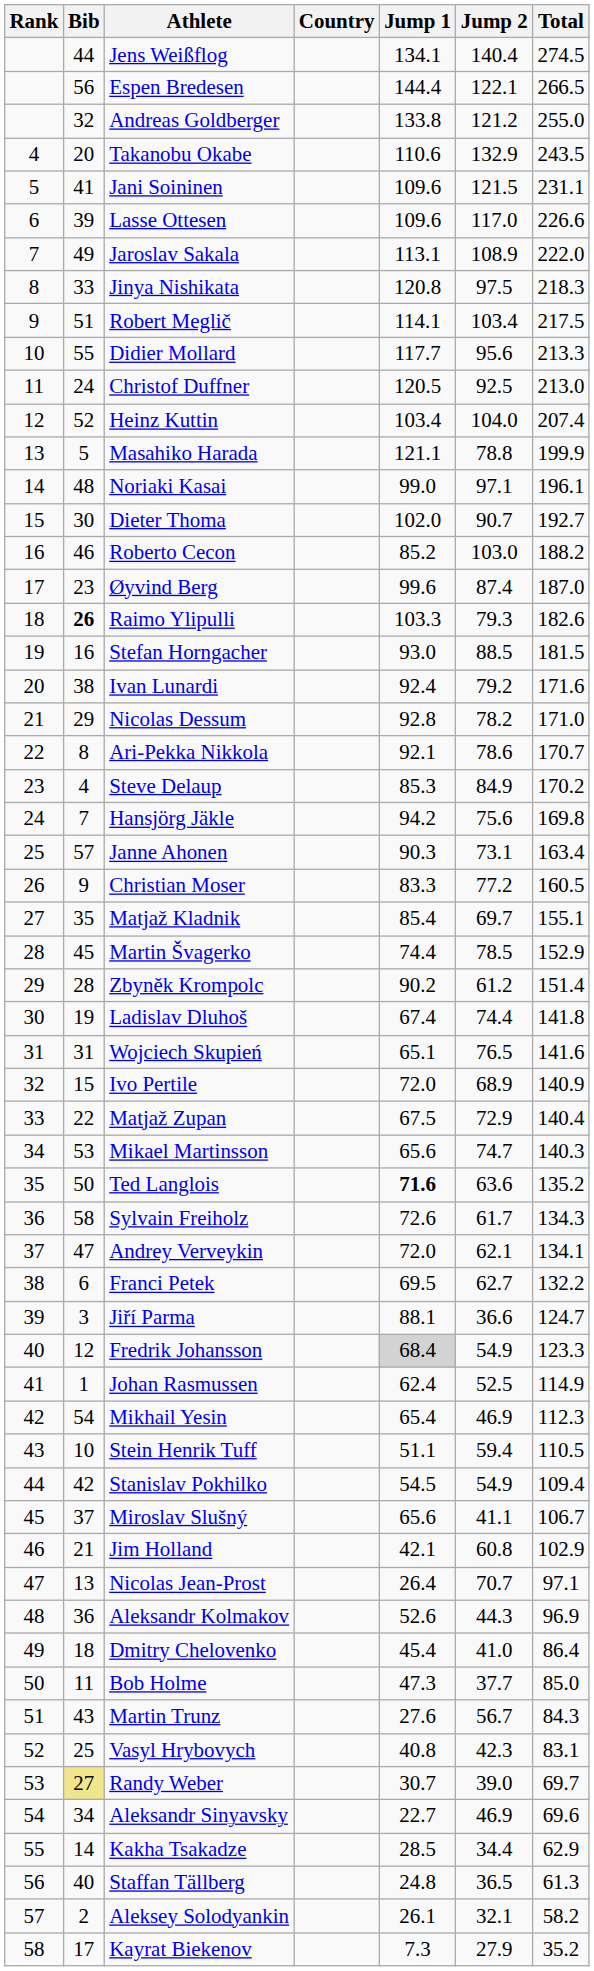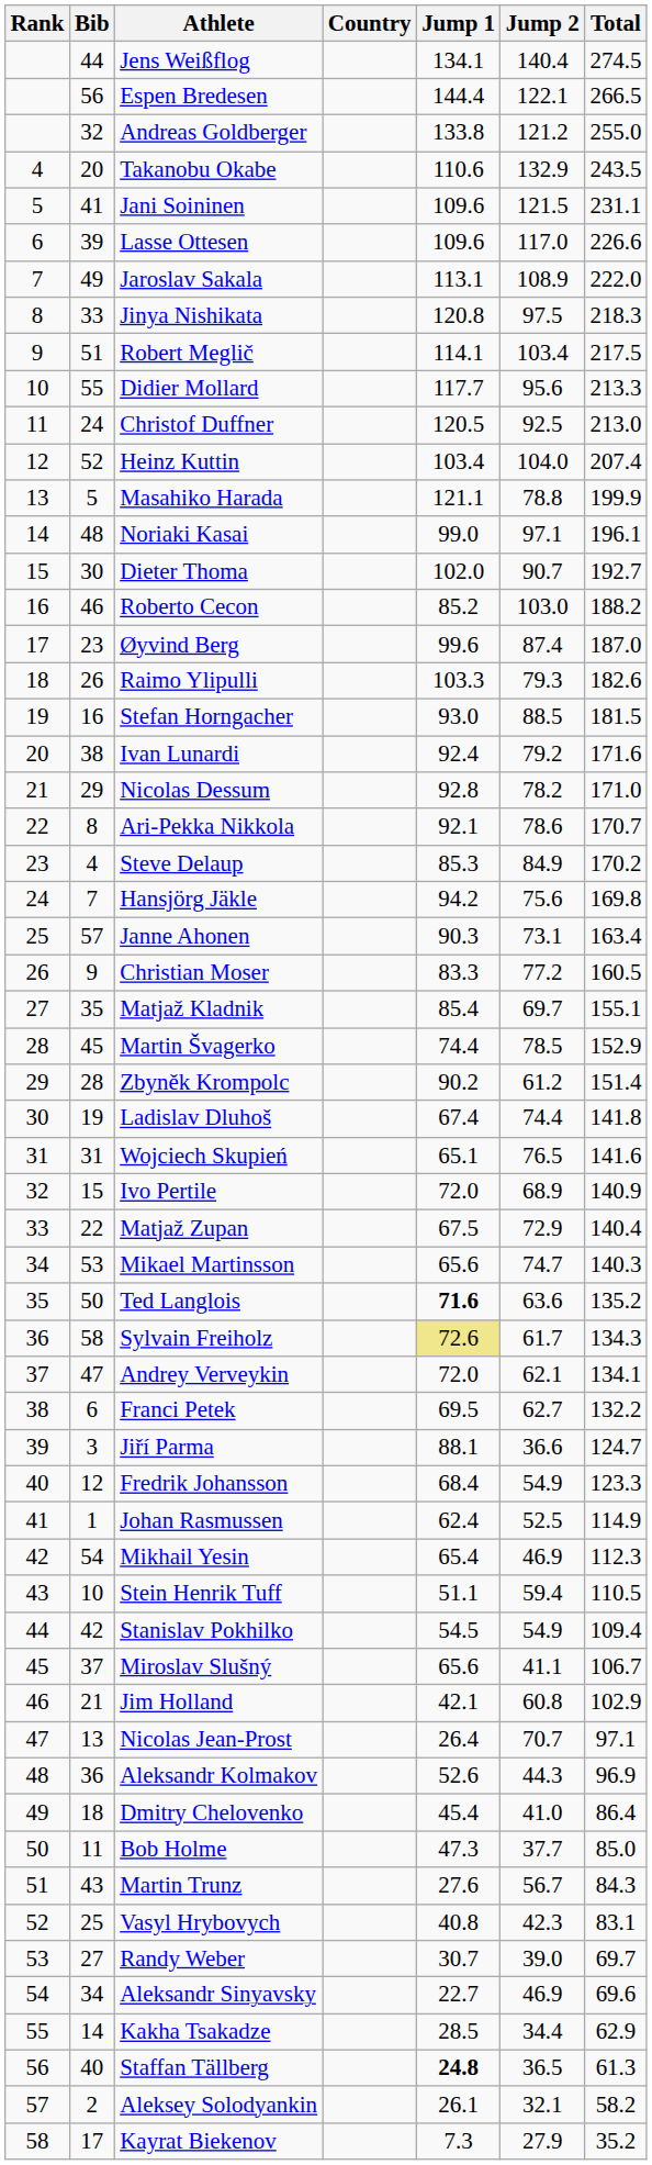Raimo Ylipulli | Bib: bold -> normal
Sylvain Freiholz | Jump 1: no background -> khaki background
Fredrik Johansson | Jump 1: lightgrey background -> no background
Randy Weber | Bib: khaki background -> no background
Staffan Tällberg | Jump 1: normal -> bold
